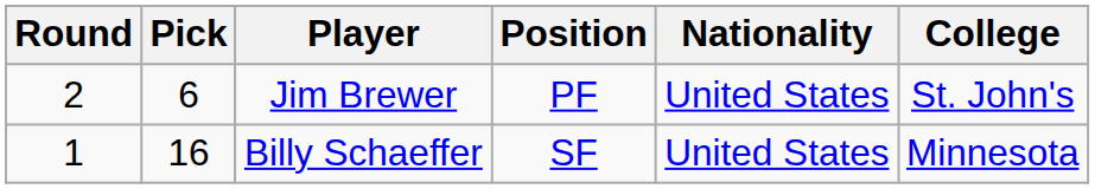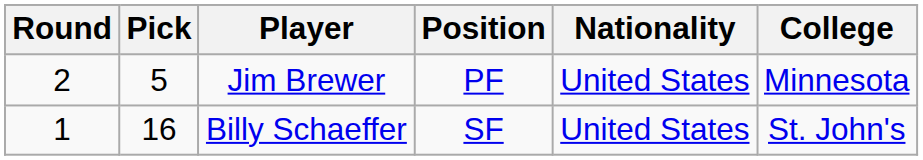Jim Brewer | Pick: 6 -> 5
Jim Brewer | College: St. John's -> Minnesota
Billy Schaeffer | College: Minnesota -> St. John's
